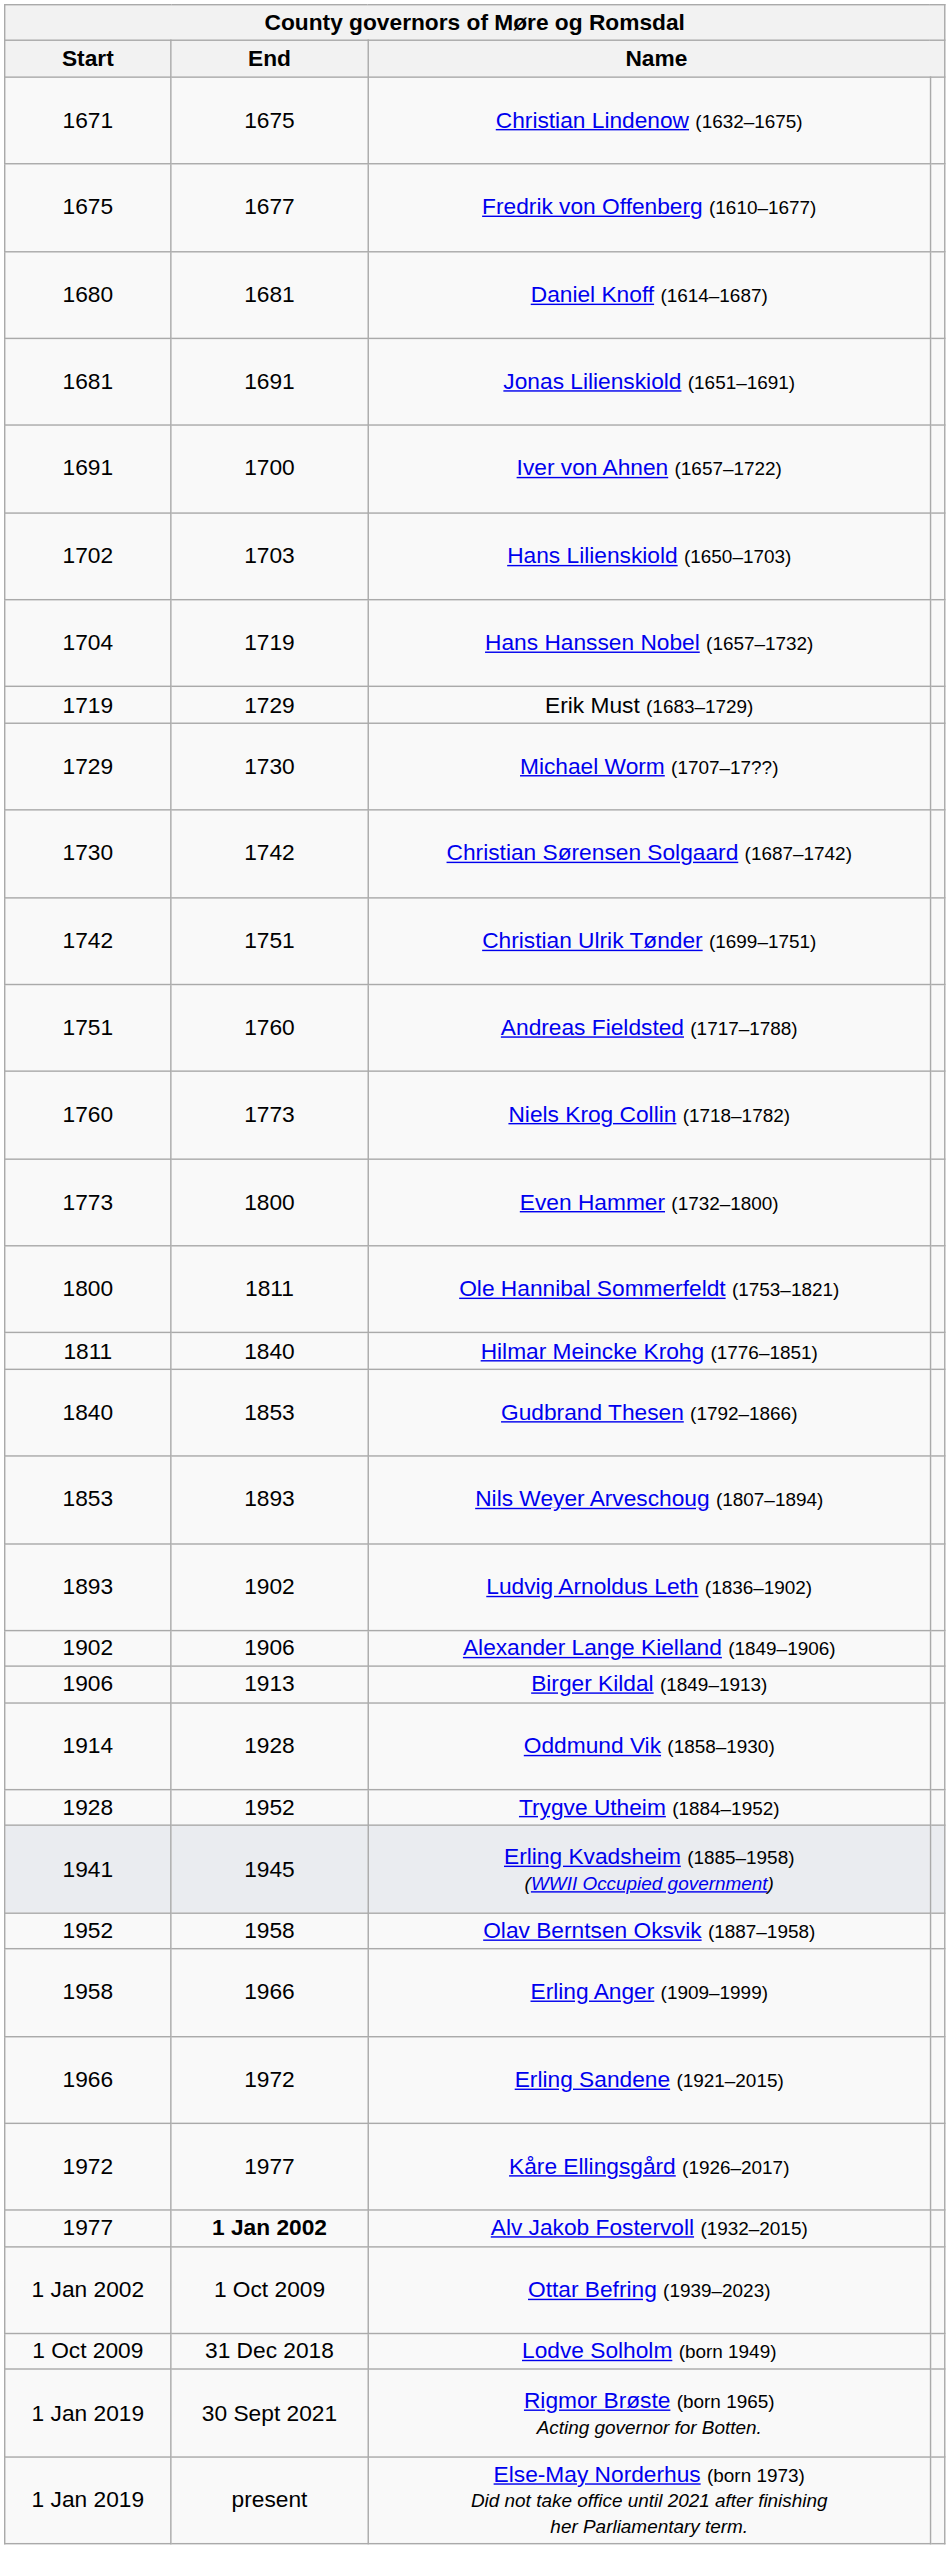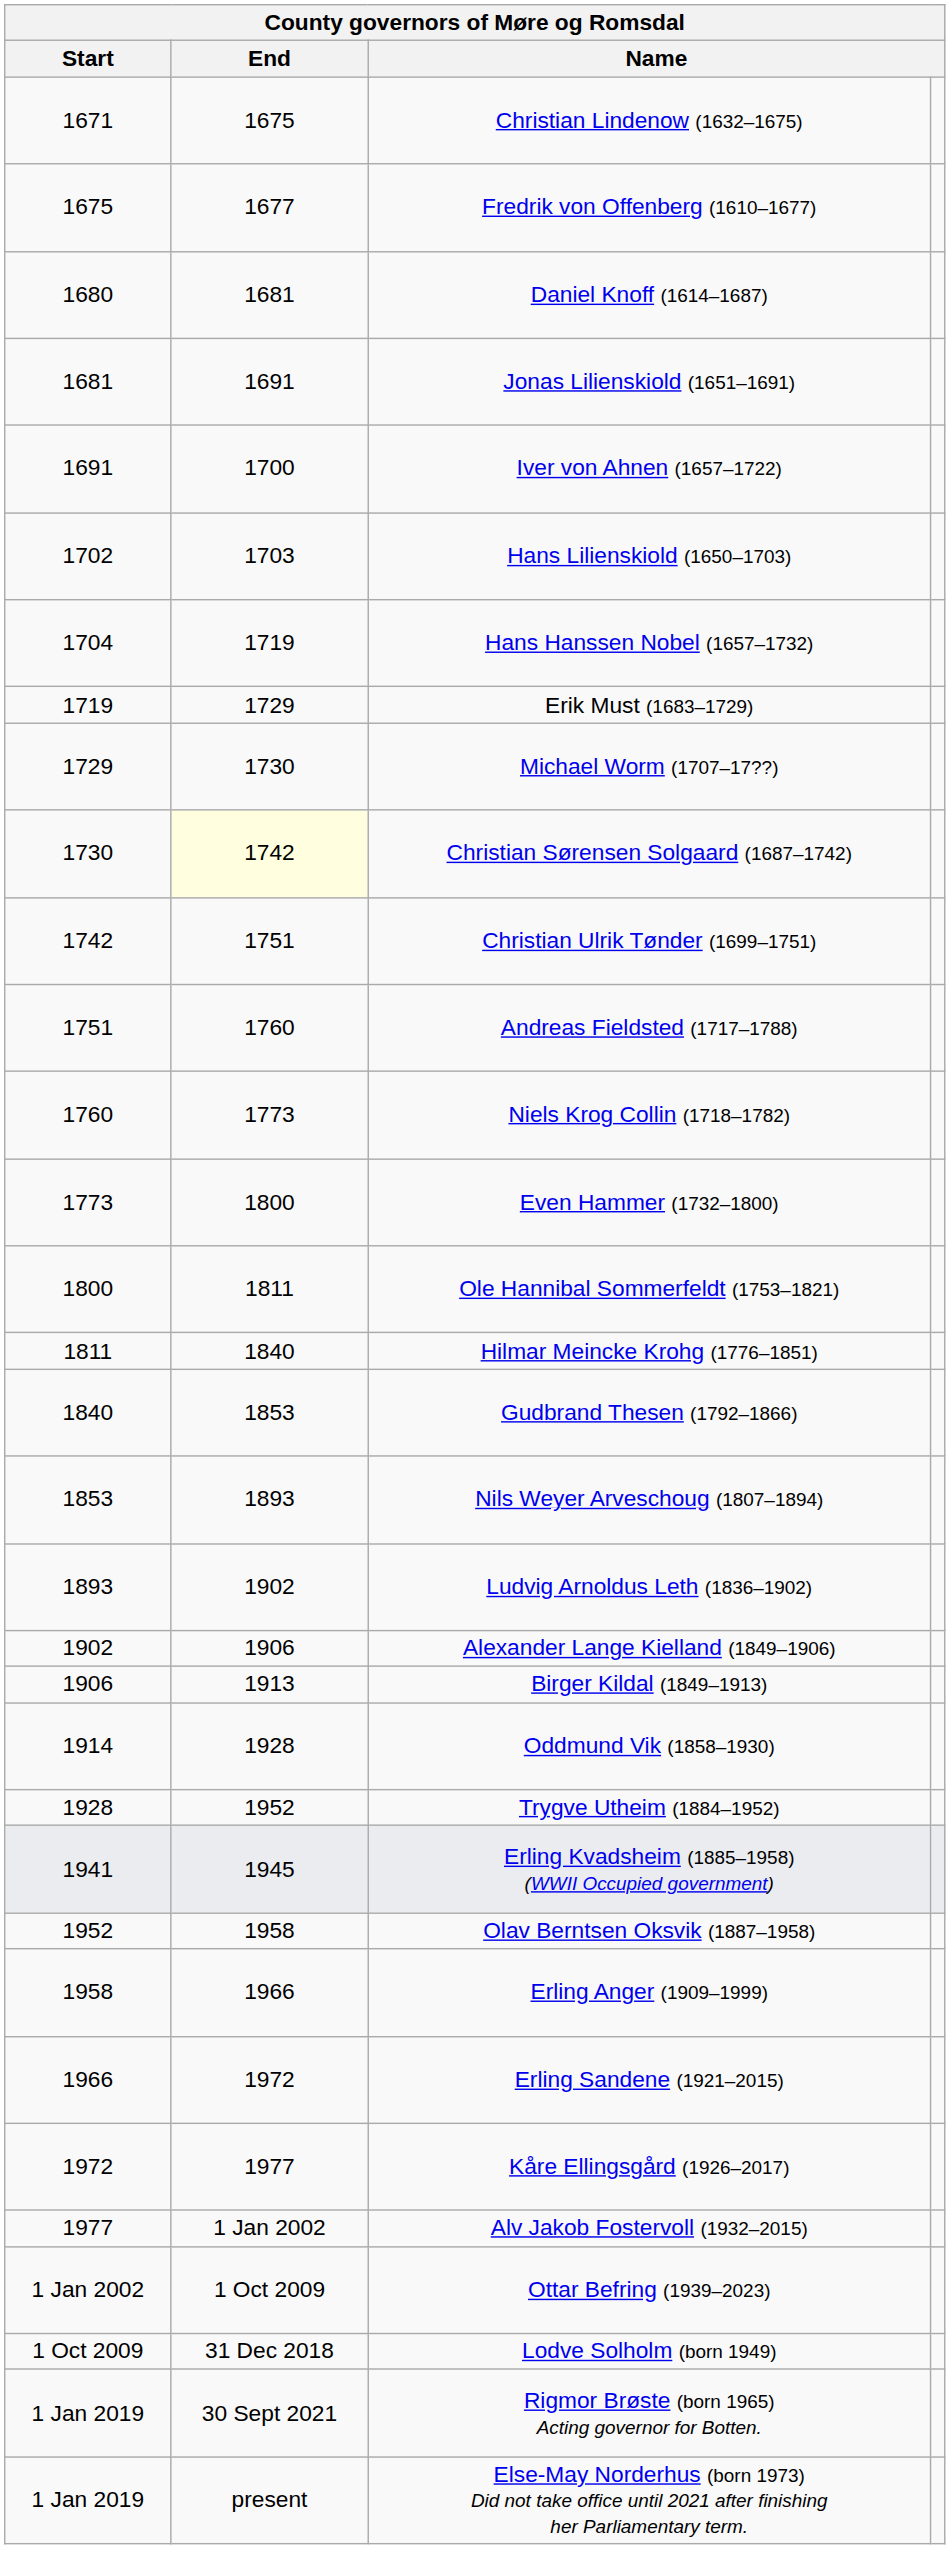Christian Sørensen Solgaard (1687–1742) | End: no background -> lightyellow background
Alv Jakob Fostervoll (1932–2015) | End: bold -> normal
